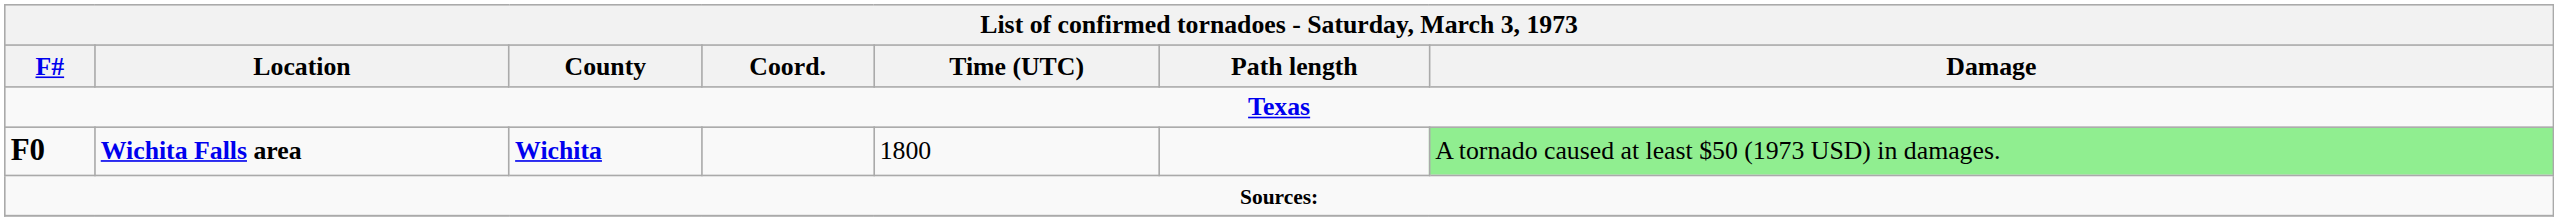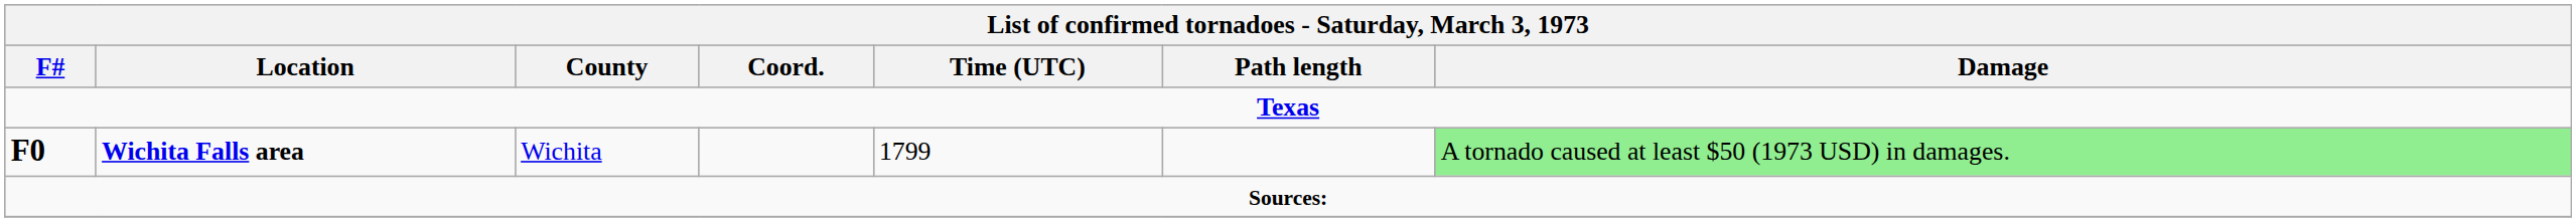F0 | County: bold -> normal
F0 | Time (UTC): 1800 -> 1799
